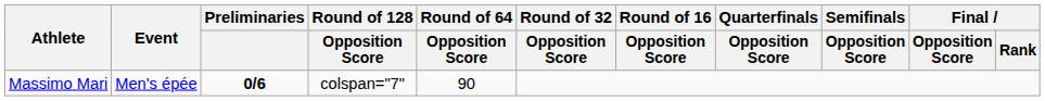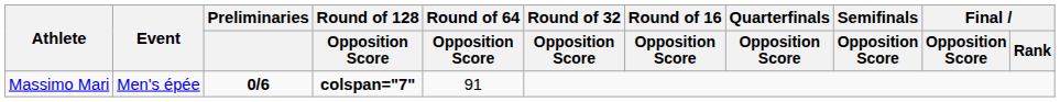Massimo Mari | Round of 128 / Opposition Score: normal -> bold
Massimo Mari | Round of 64 / Opposition Score: 90 -> 91
